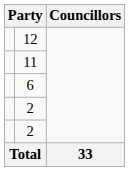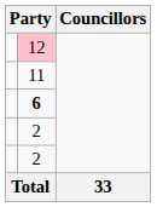12 | column 2: no background -> pink background
6 | column 2: normal -> bold
